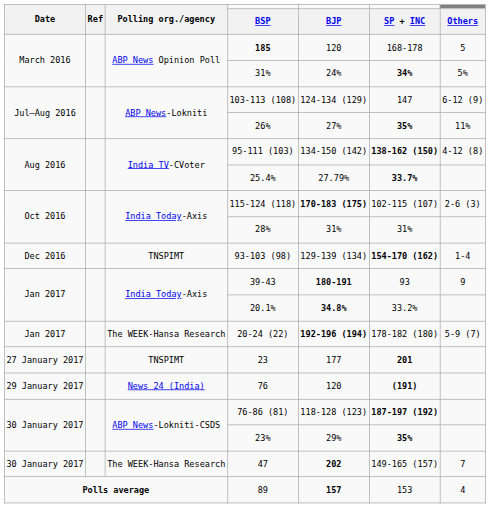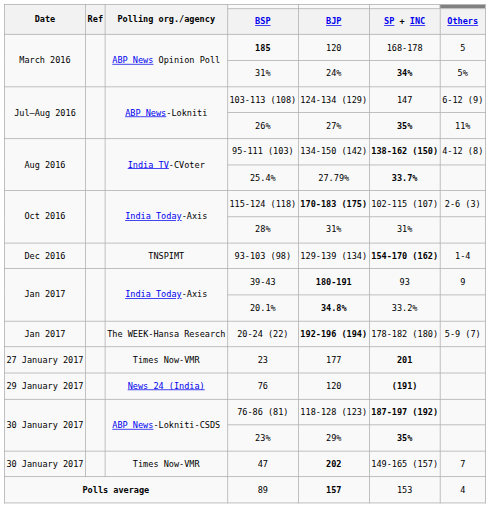23 | Polling org./agency: TNSPIMT -> Times Now-VMR
47 | Polling org./agency: The WEEK-Hansa Research -> Times Now-VMR
